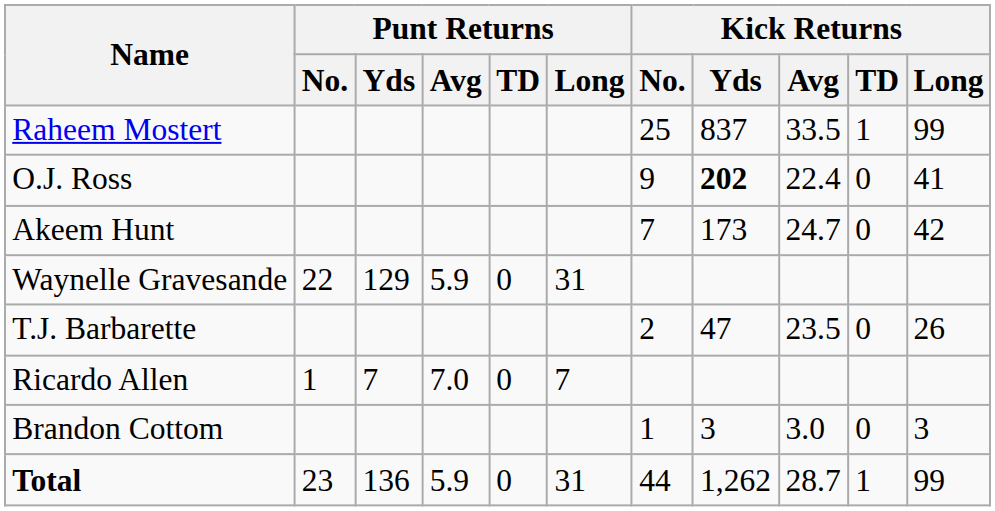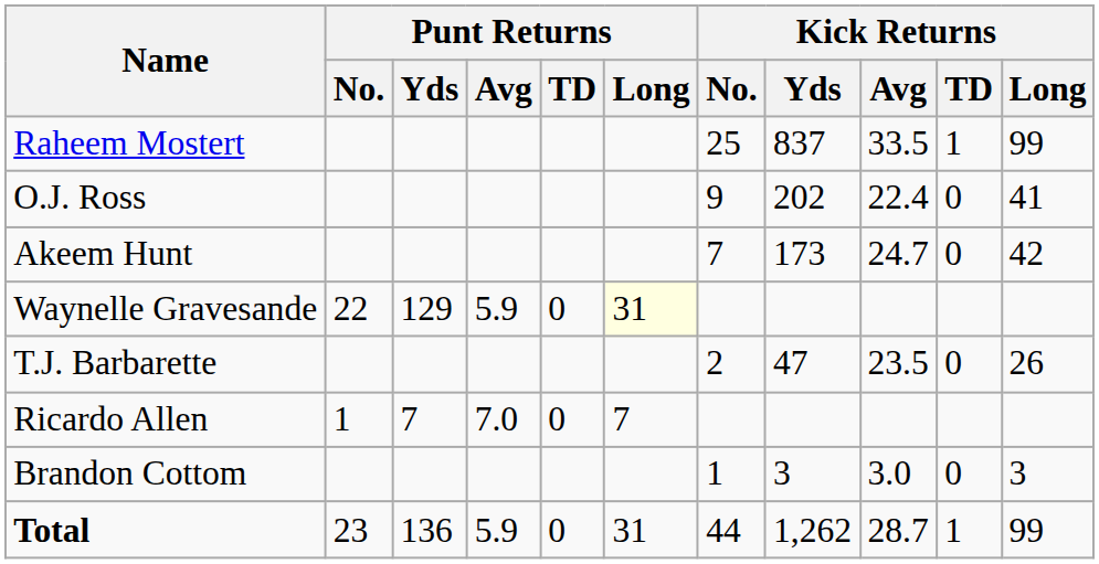O.J. Ross | Kick Returns / Yds: bold -> normal
Waynelle Gravesande | Punt Returns / Long: no background -> lightyellow background
